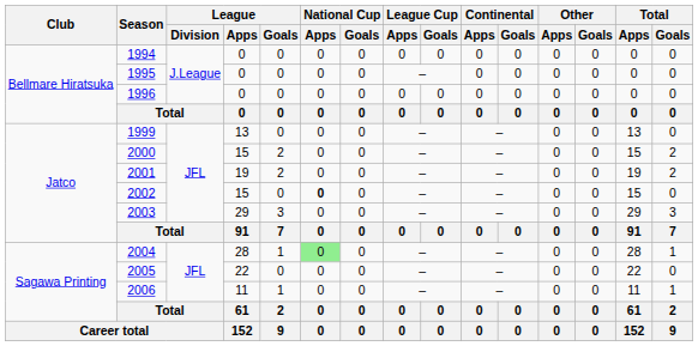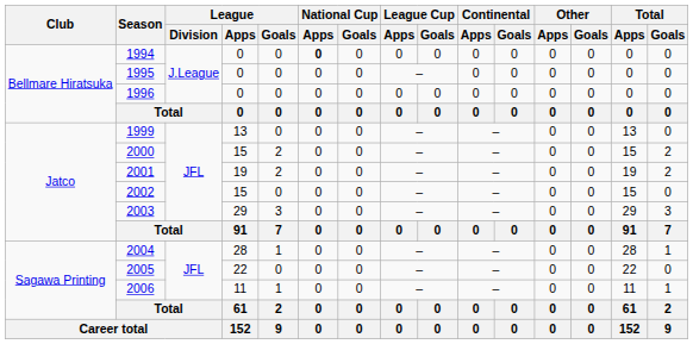1994 | National Cup / Apps: normal -> bold
2002 | National Cup / Apps: bold -> normal
2004 | National Cup / Apps: lightgreen background -> no background
